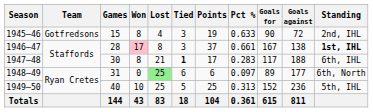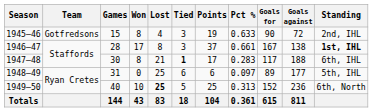1946–47 | Won: pink background -> no background
1948–49 | Lost: lightgreen background -> no background
1948–49 | Standing: 6th, North -> 5th, IHL
1949–50 | Lost: normal -> bold
1949–50 | Standing: 5th, IHL -> 6th, North
